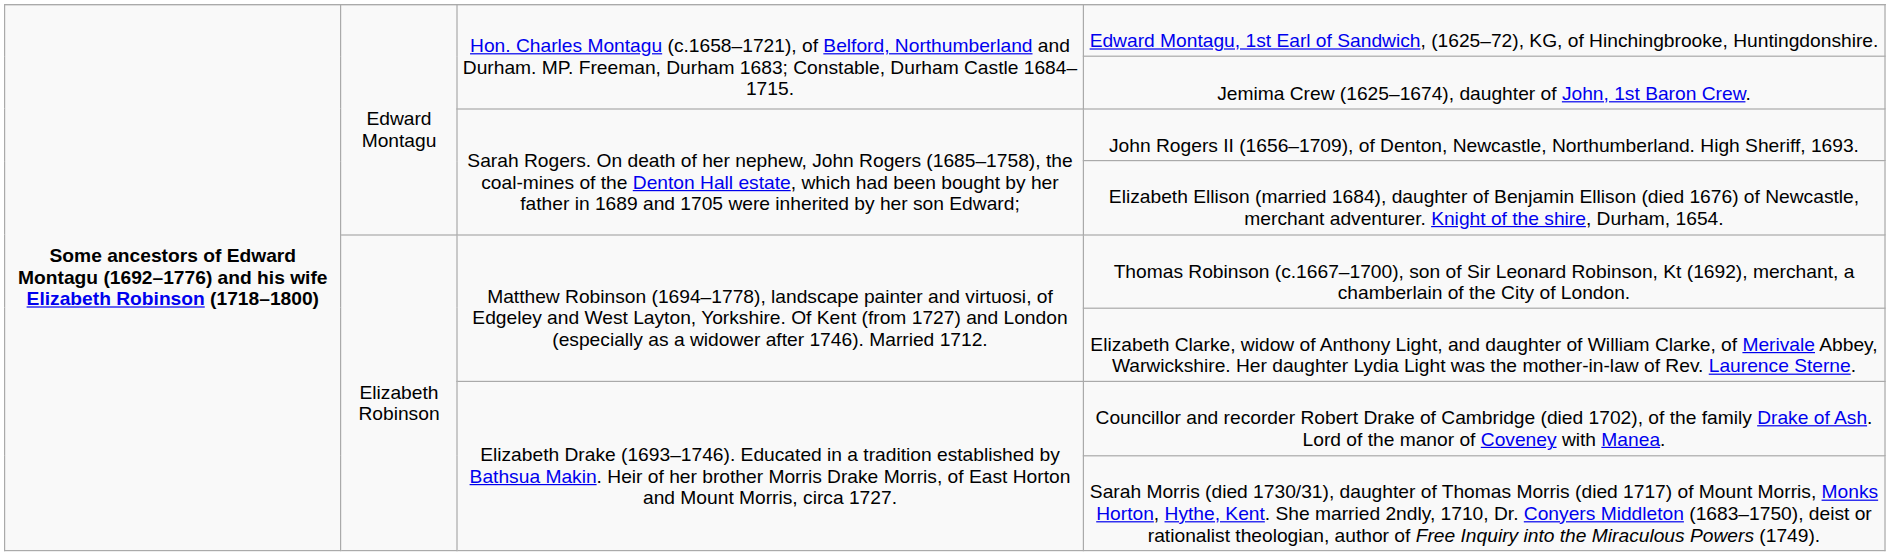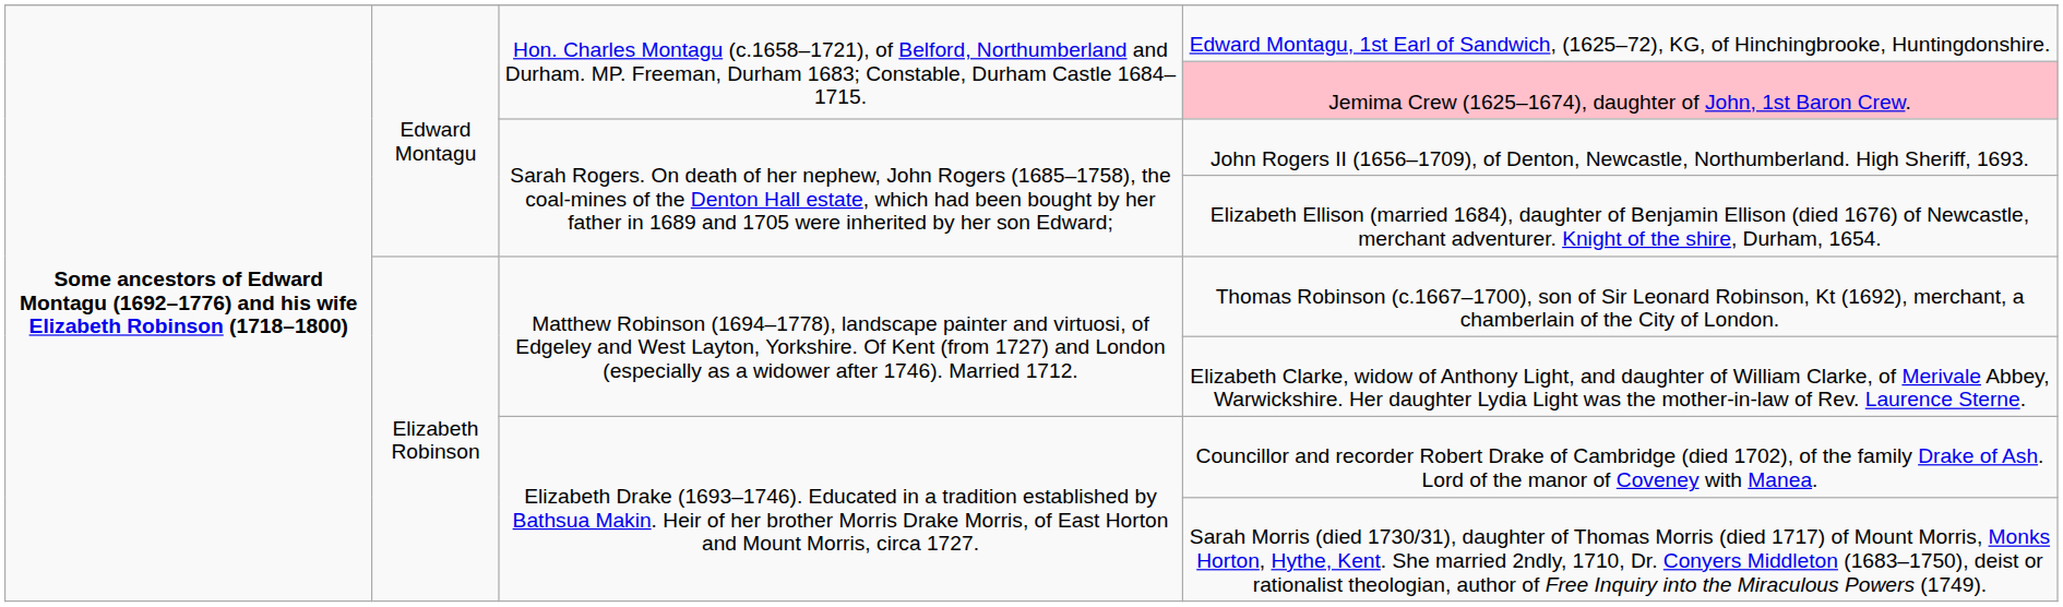Jemima Crew (1625–1674), daughter of John, 1st Baron Crew. | column 4: no background -> pink background
